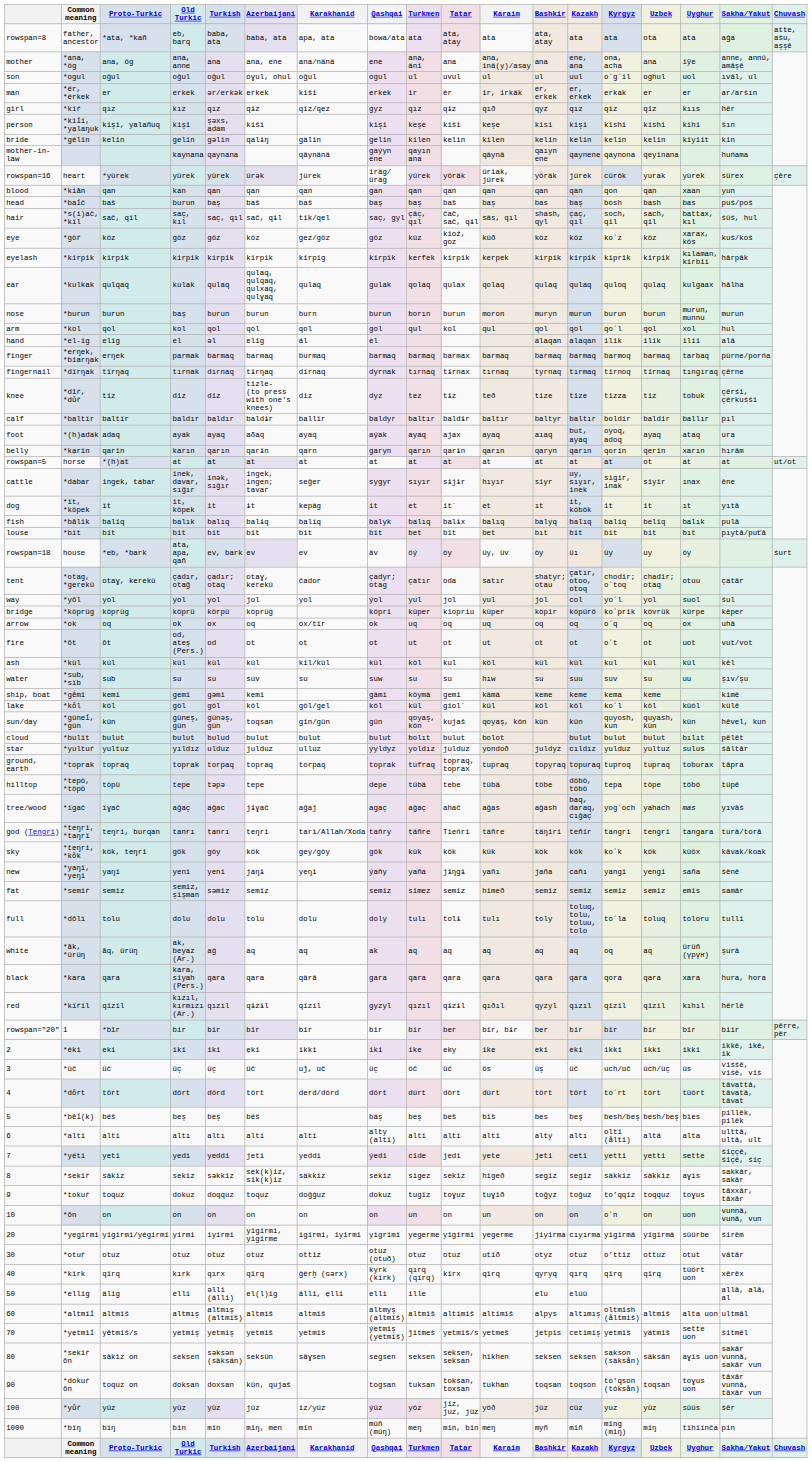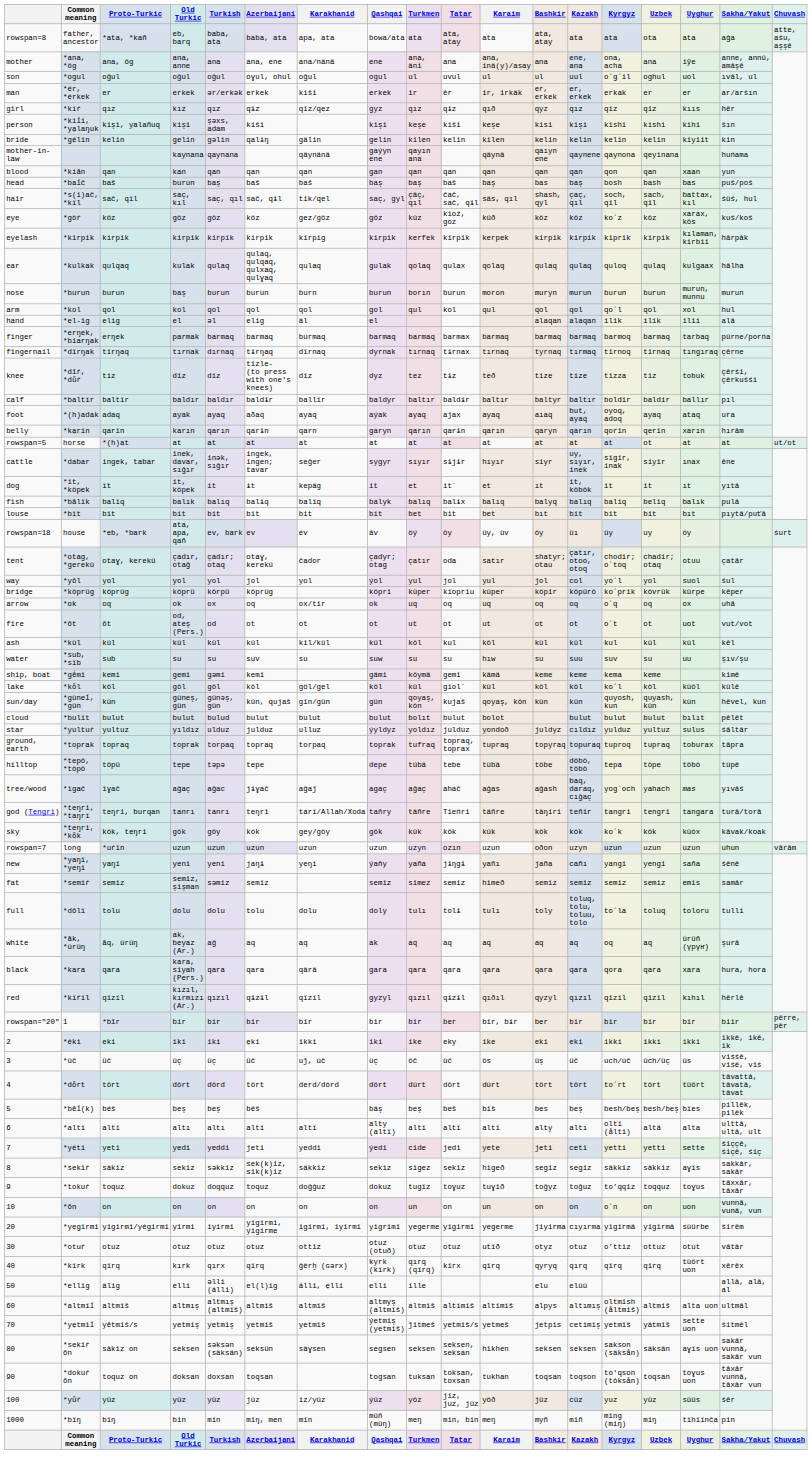- row: rowspan=16 | heart | *yürek | yürek | yürek | ürək | jürek | iräg/üräg | ýürek | yöräk | üriak, jürek | yöräk | jürek | cürök | yurak | yürek | sürex | çĕre
sun/day | Azerbaijani: toqsan -> kün, qujaš
+ row: rowspan=7 | long | *uŕïn | uzun | uzun | uzun | uzun | uzun | uzyn | ozın | uzun | oðon | uzyn | uzun | uzun | uzun | uhun | vărăm
90 | Azerbaijani: kün, qujaš -> toqsan
